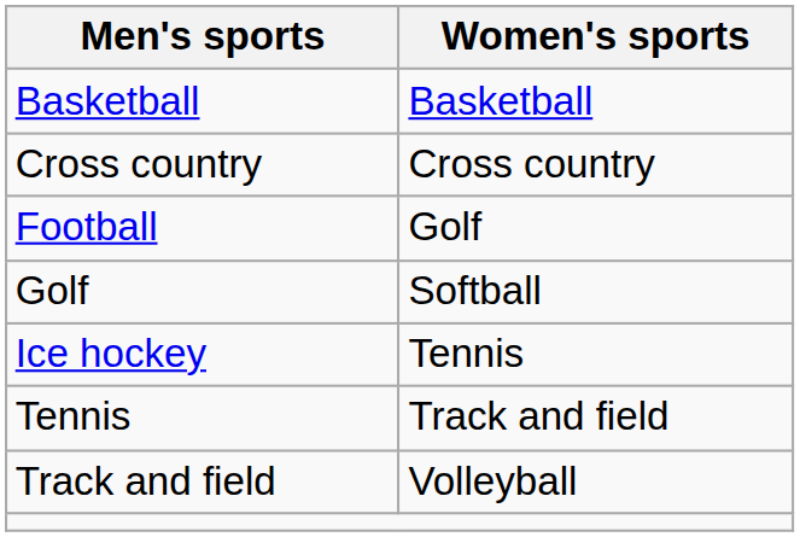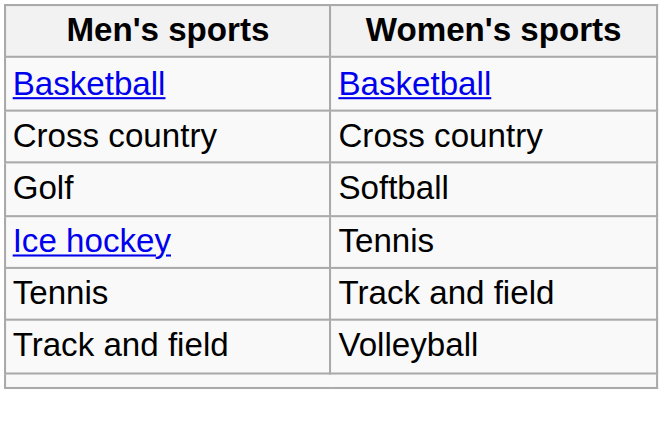- row: Football | Golf
